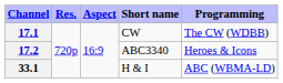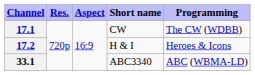17.2 | Short name: ABC3340 -> H & I
33.1 | Short name: H & I -> ABC3340
